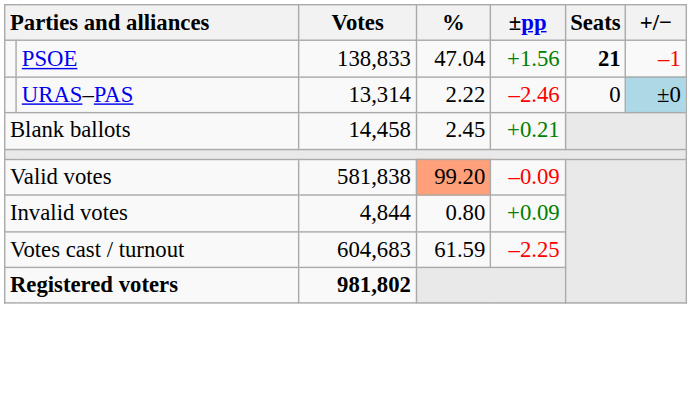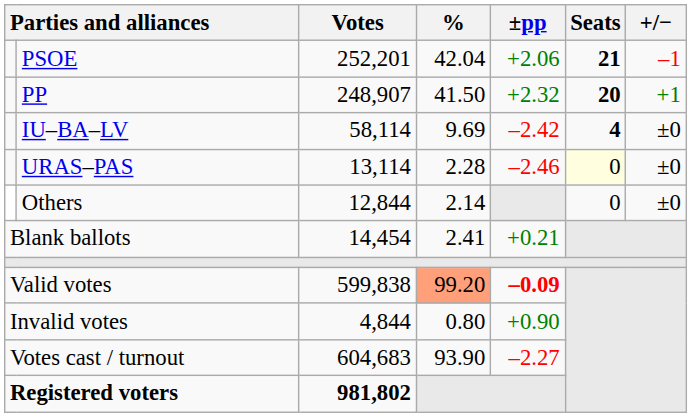PSOE | Votes: 138,833 -> 252,201
PSOE | %: 47.04 -> 42.04
PSOE | ±pp: +1.56 -> +2.06
+ row: PP | 248,907 | 41.50 | +2.32 | 20 | +1
+ row: IU–BA–LV | 58,114 | 9.69 | –2.42 | 4 | ±0
URAS–PAS | Votes: 13,314 -> 13,114
URAS–PAS | %: 2.22 -> 2.28
URAS–PAS | Seats: no background -> lightyellow background
URAS–PAS | +/−: lightblue background -> no background
+ row: Others | 12,844 | 2.14 | 0 | ±0
Blank ballots | Votes: 14,458 -> 14,454
Blank ballots | %: 2.45 -> 2.41
Valid votes | Votes: 581,838 -> 599,838
Valid votes | ±pp: normal -> bold
Invalid votes | ±pp: +0.09 -> +0.90
Votes cast / turnout | %: 61.59 -> 93.90
Votes cast / turnout | ±pp: –2.25 -> –2.27
